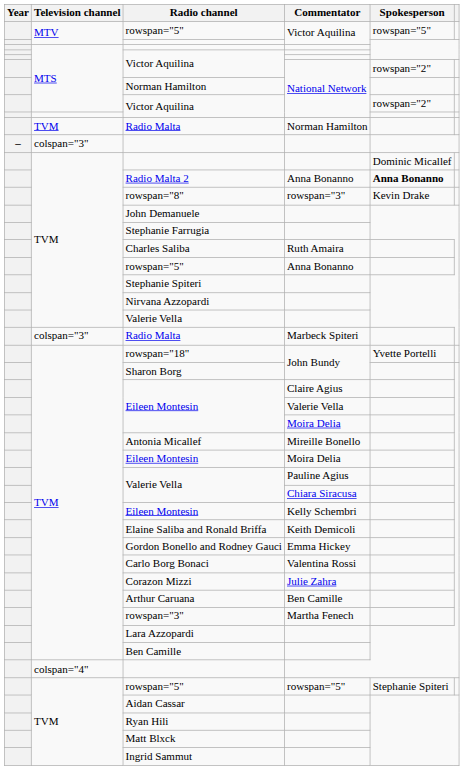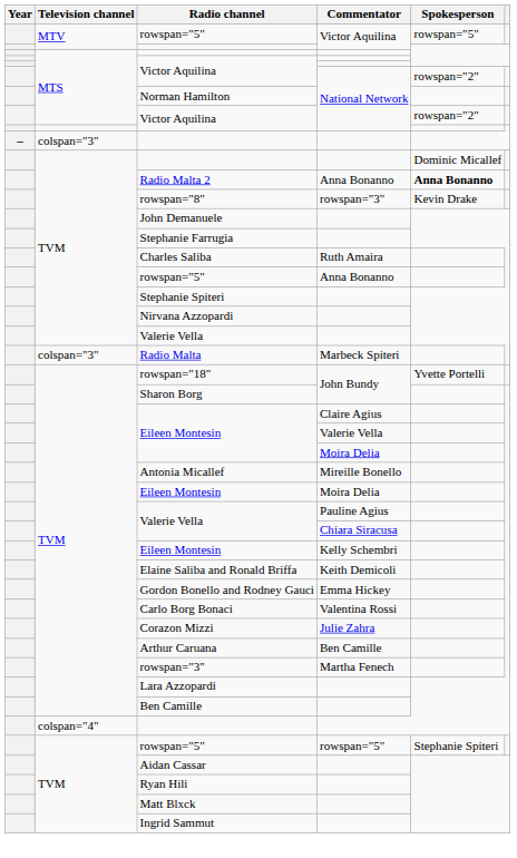- row: TVM | Radio Malta | Norman Hamilton
